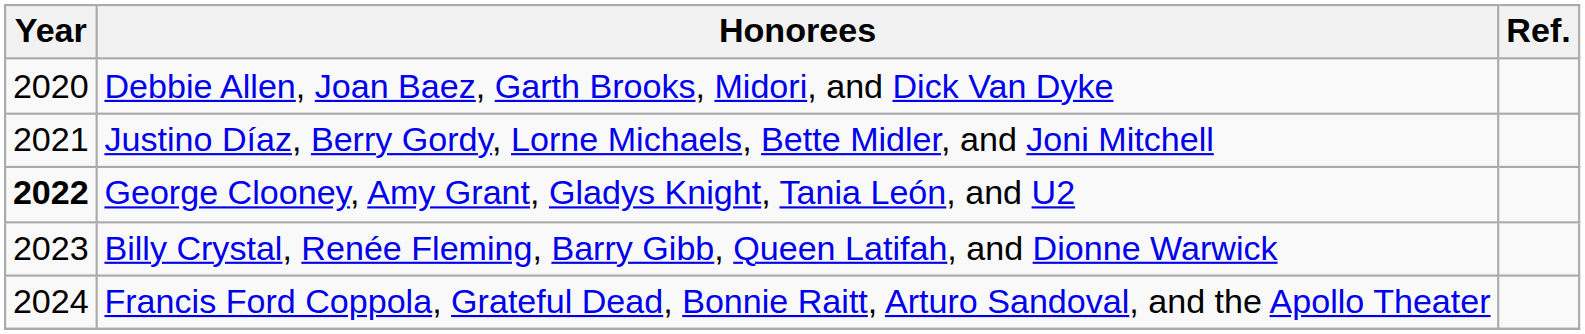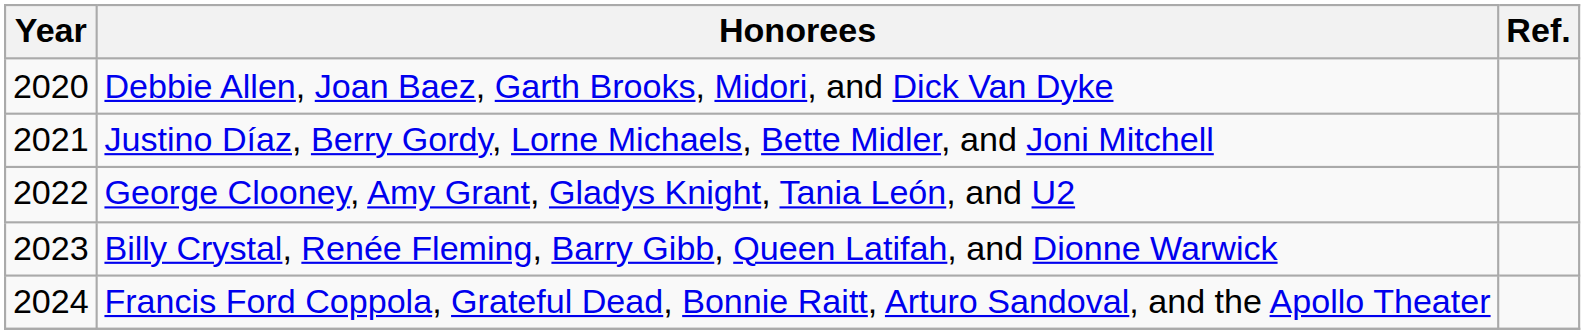George Clooney, Amy Grant, Gladys Knight, Tania León, and U2 | Year: bold -> normal
